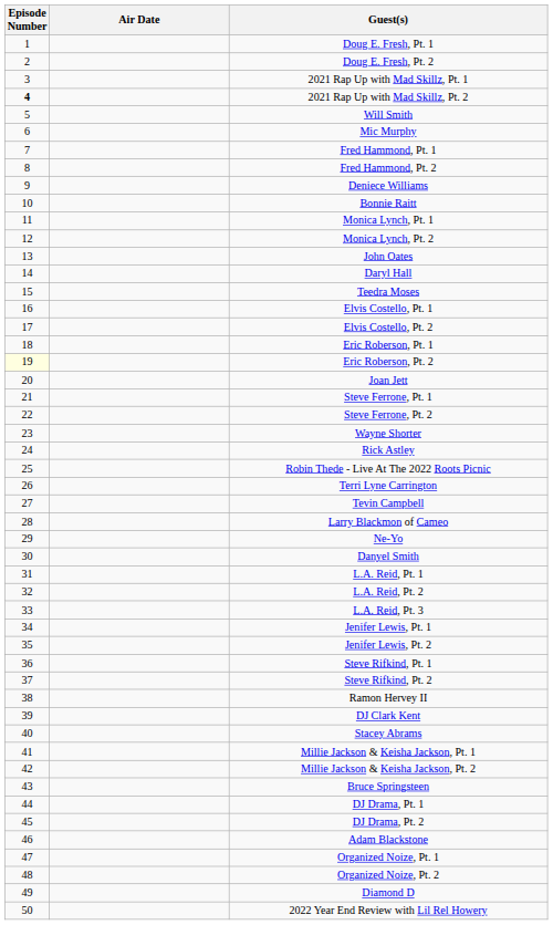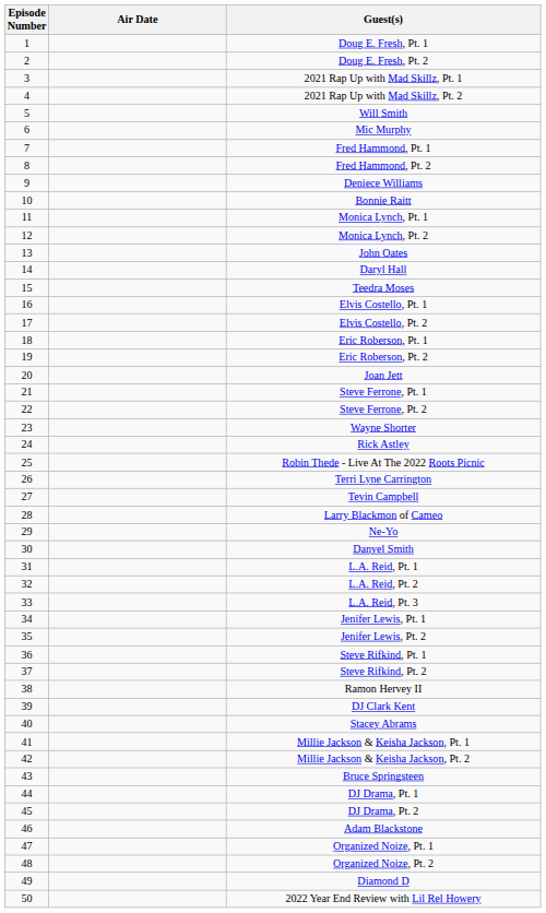2021 Rap Up with Mad Skillz, Pt. 2 | Episode Number: bold -> normal
Eric Roberson, Pt. 2 | Episode Number: lightyellow background -> no background
